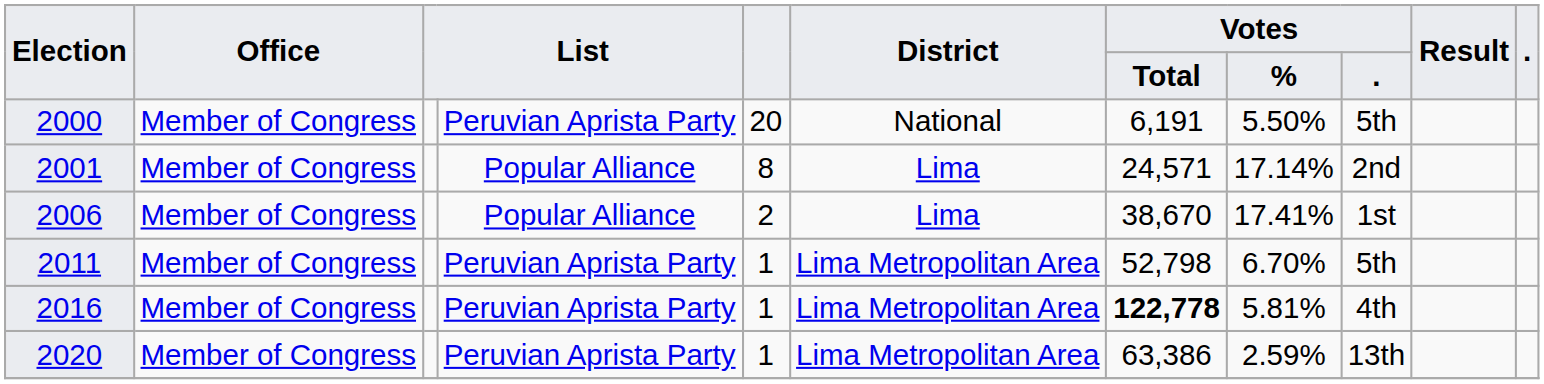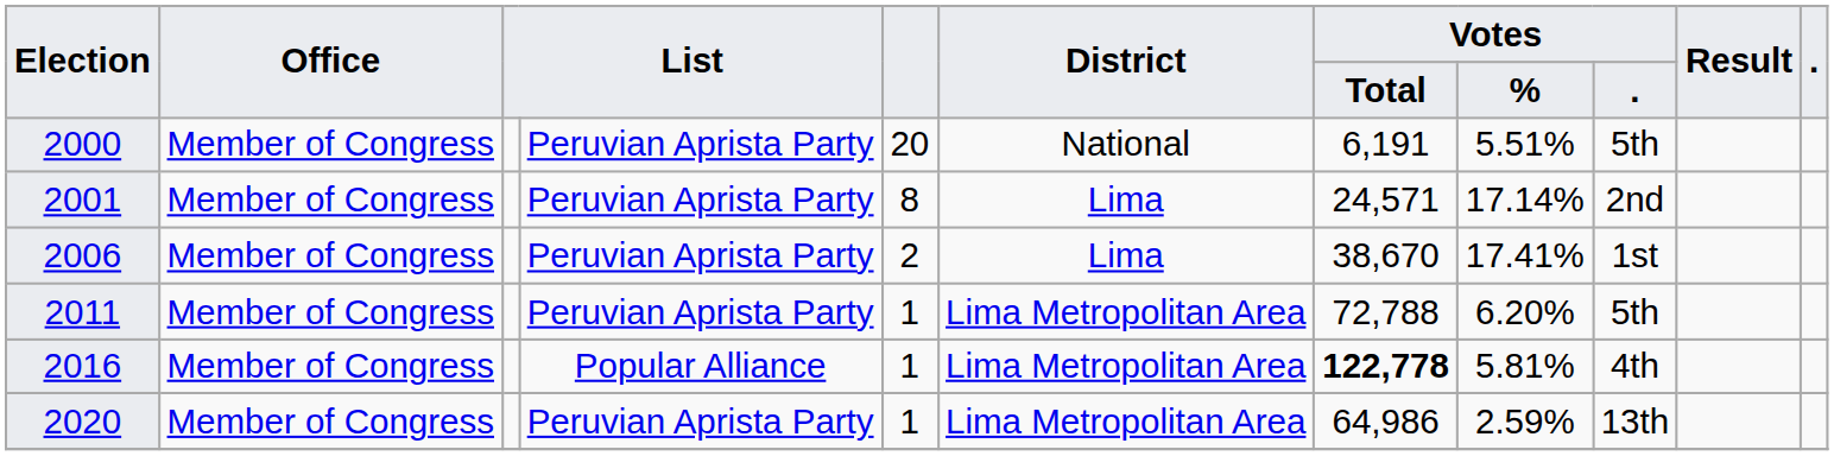2000 | Votes / %: 5.50% -> 5.51%
2001 | column 4: Popular Alliance -> Peruvian Aprista Party
2006 | column 4: Popular Alliance -> Peruvian Aprista Party
2011 | Votes / Total: 52,798 -> 72,788
2011 | Votes / %: 6.70% -> 6.20%
2016 | column 4: Peruvian Aprista Party -> Popular Alliance
2020 | Votes / Total: 63,386 -> 64,986
